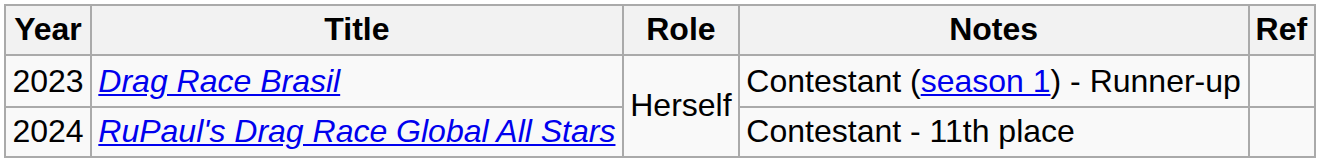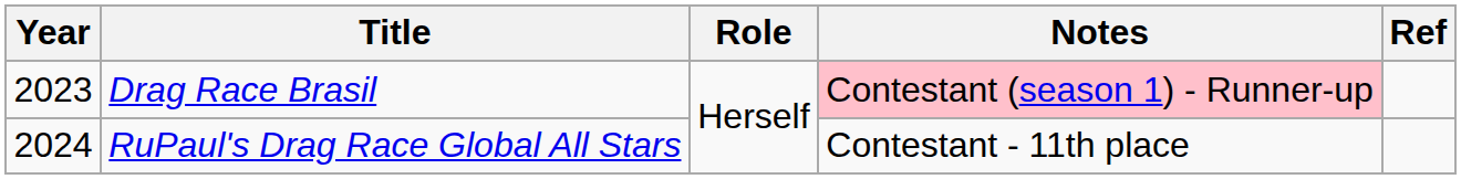Drag Race Brasil | Notes: no background -> pink background
